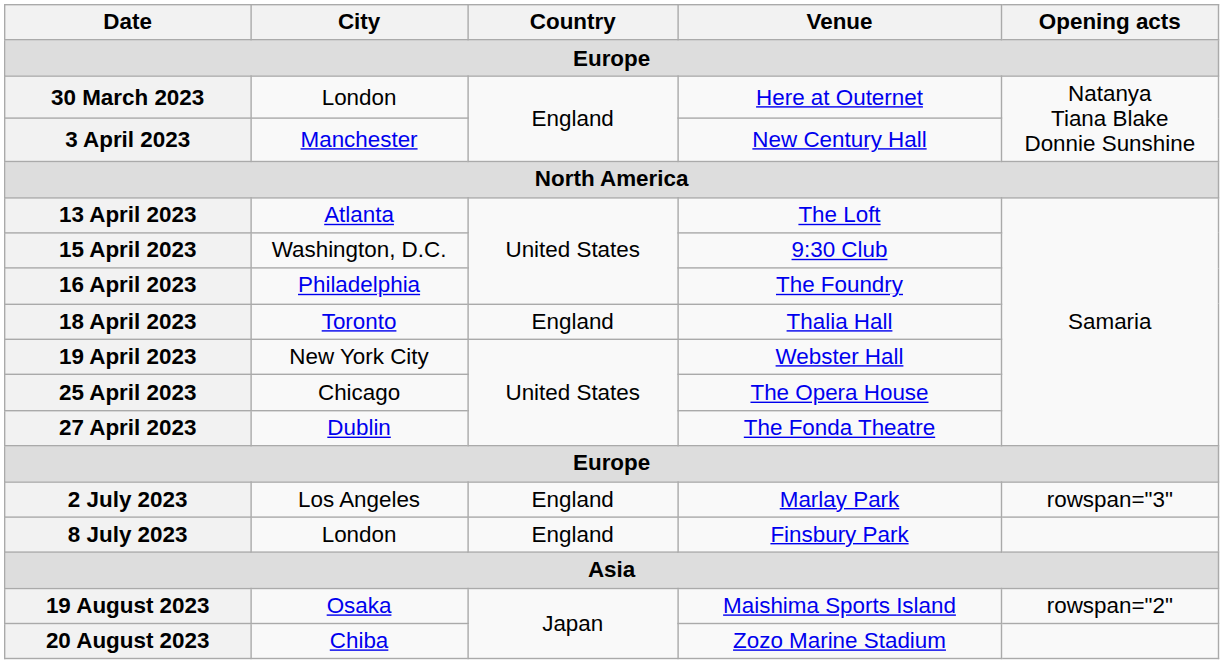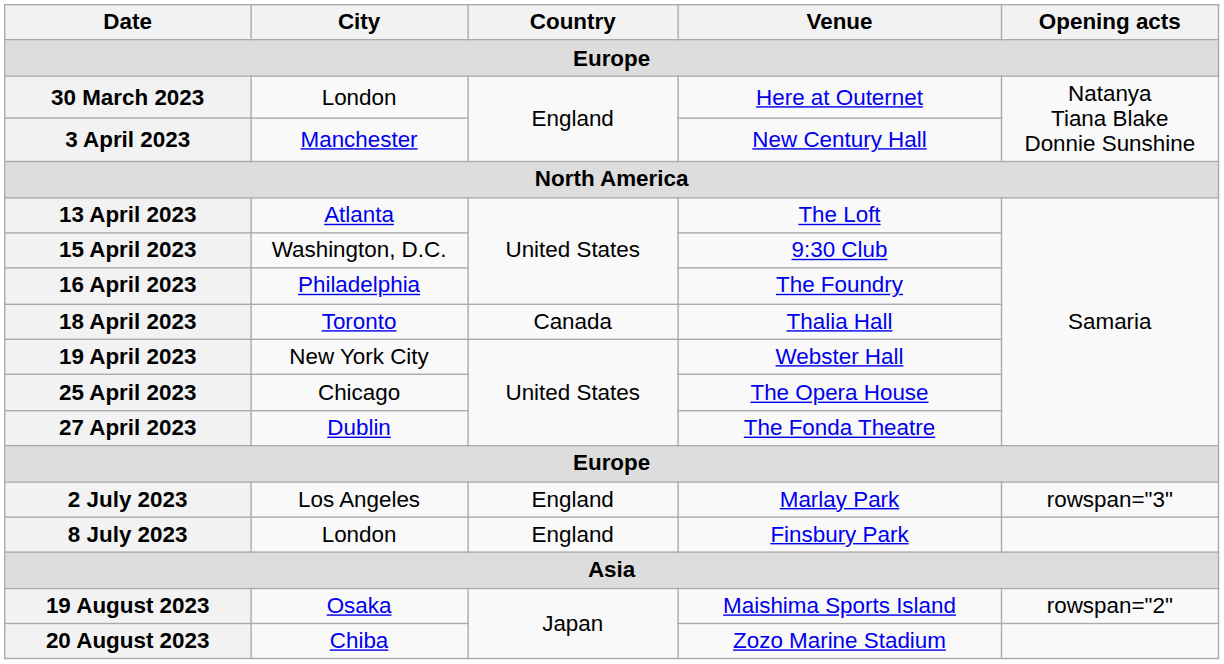18 April 2023 | Country: England -> Canada
